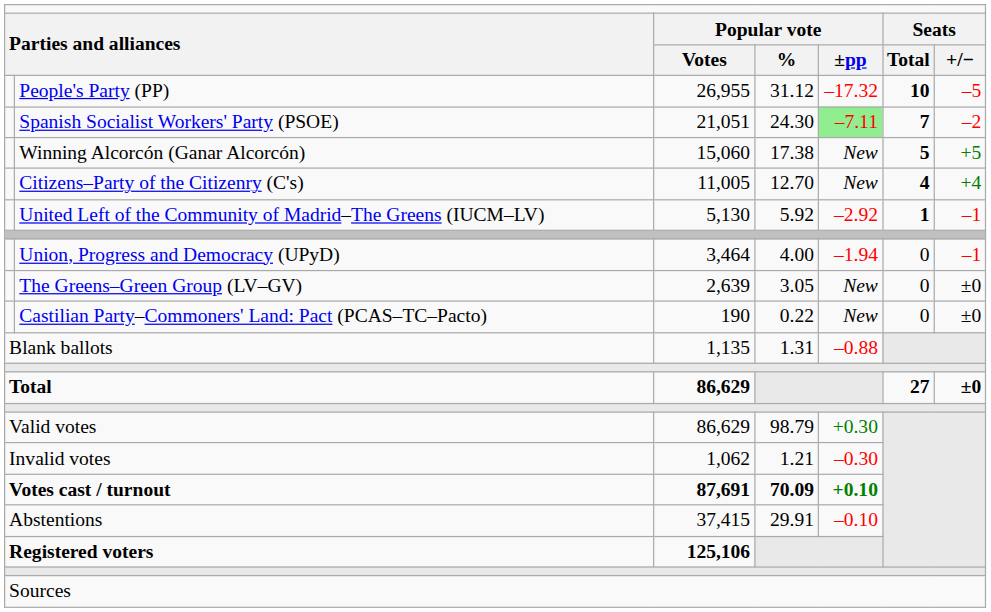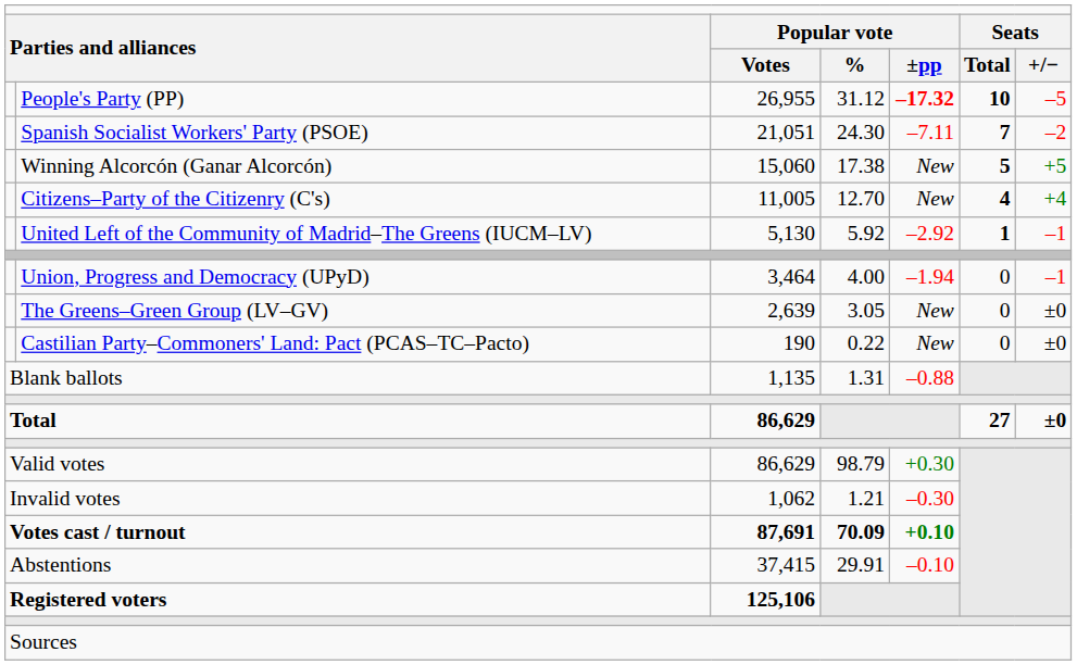People's Party (PP) | column 5: normal -> bold
Spanish Socialist Workers' Party (PSOE) | column 5: lightgreen background -> no background
